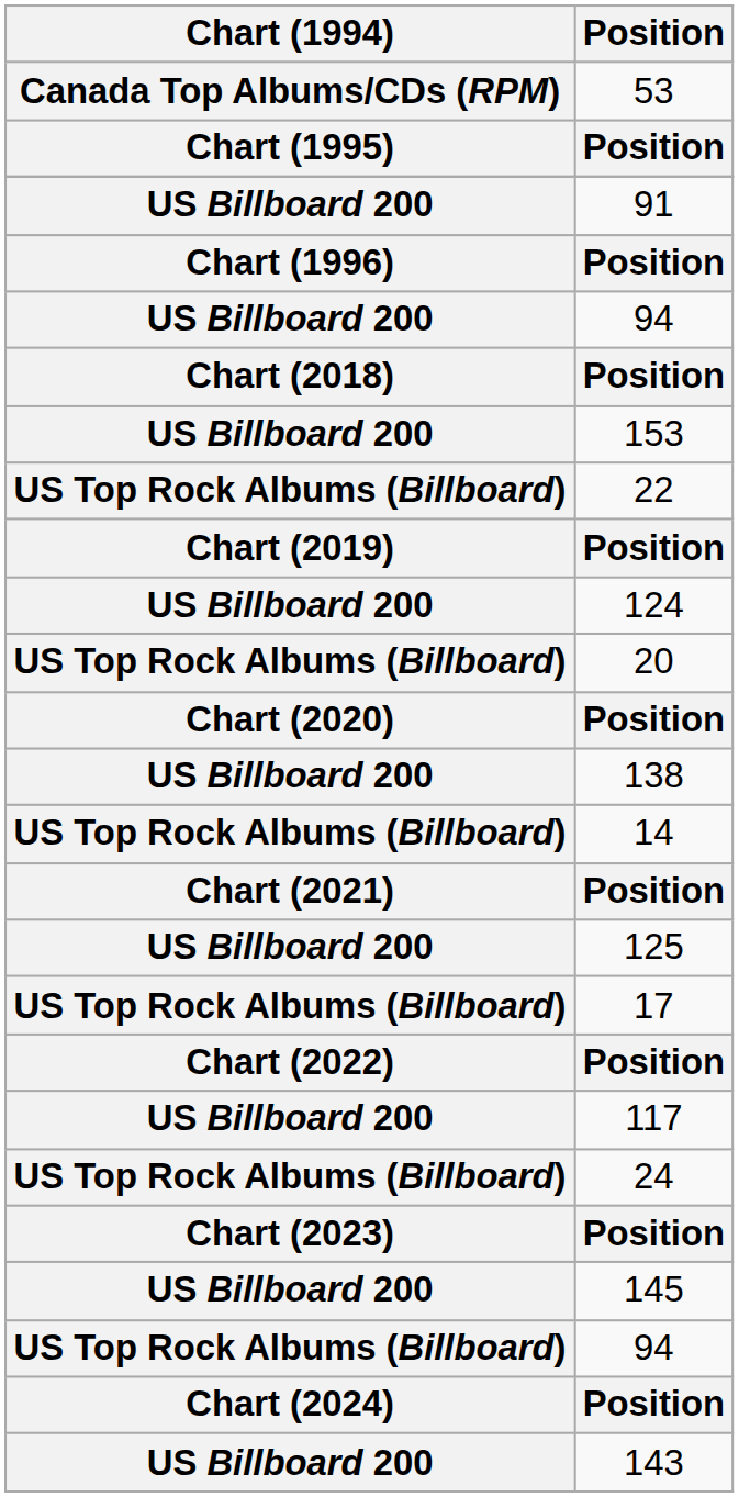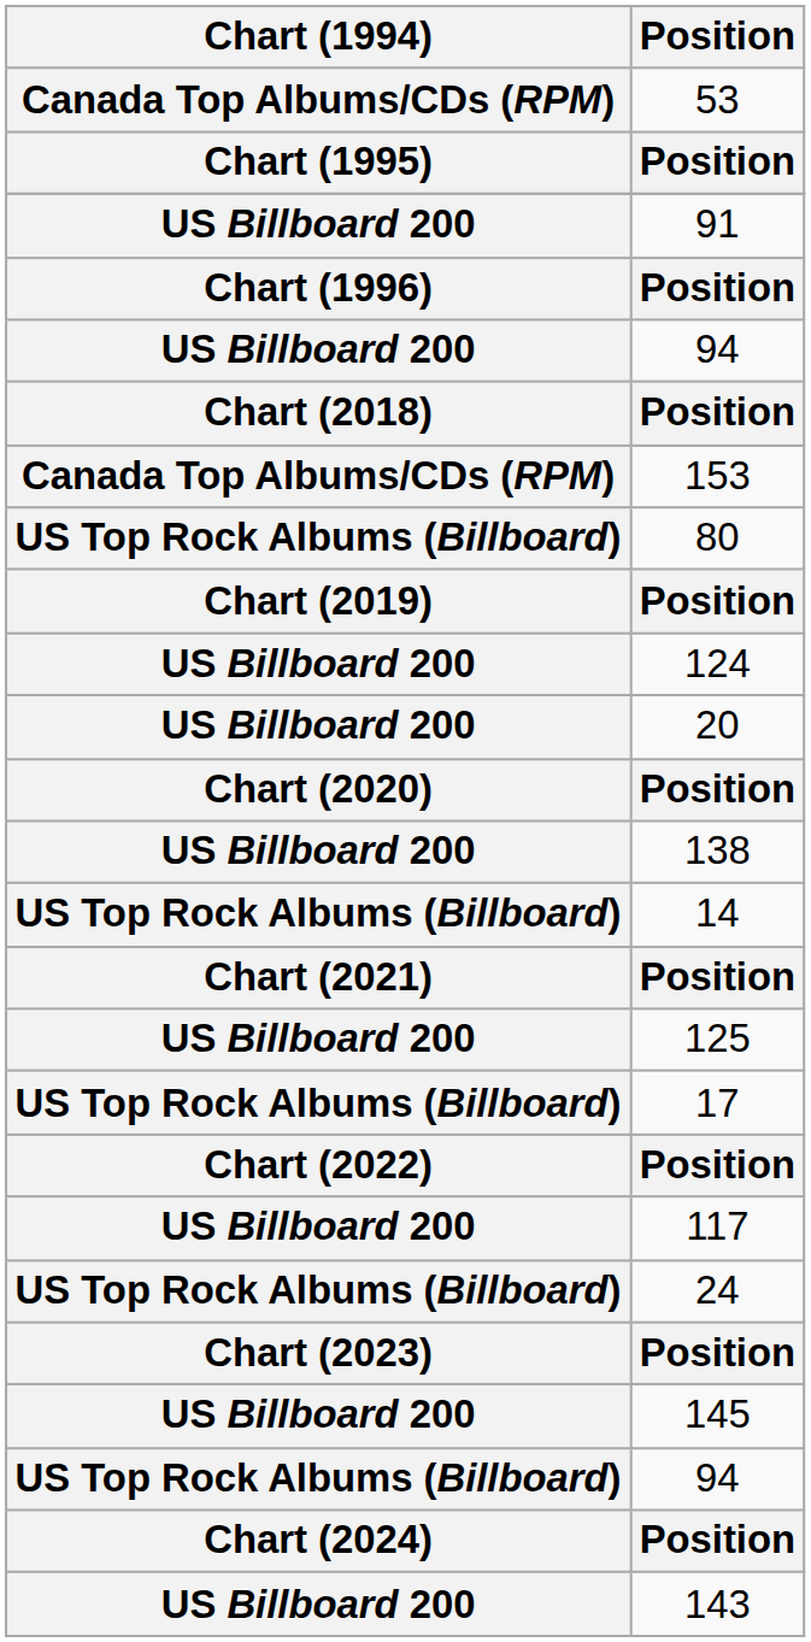row 8 | Chart (1994): US Billboard 200 -> Canada Top Albums/CDs (RPM)
row 9 | Position: 22 -> 80
row 12 | Chart (1994): US Top Rock Albums (Billboard) -> US Billboard 200
